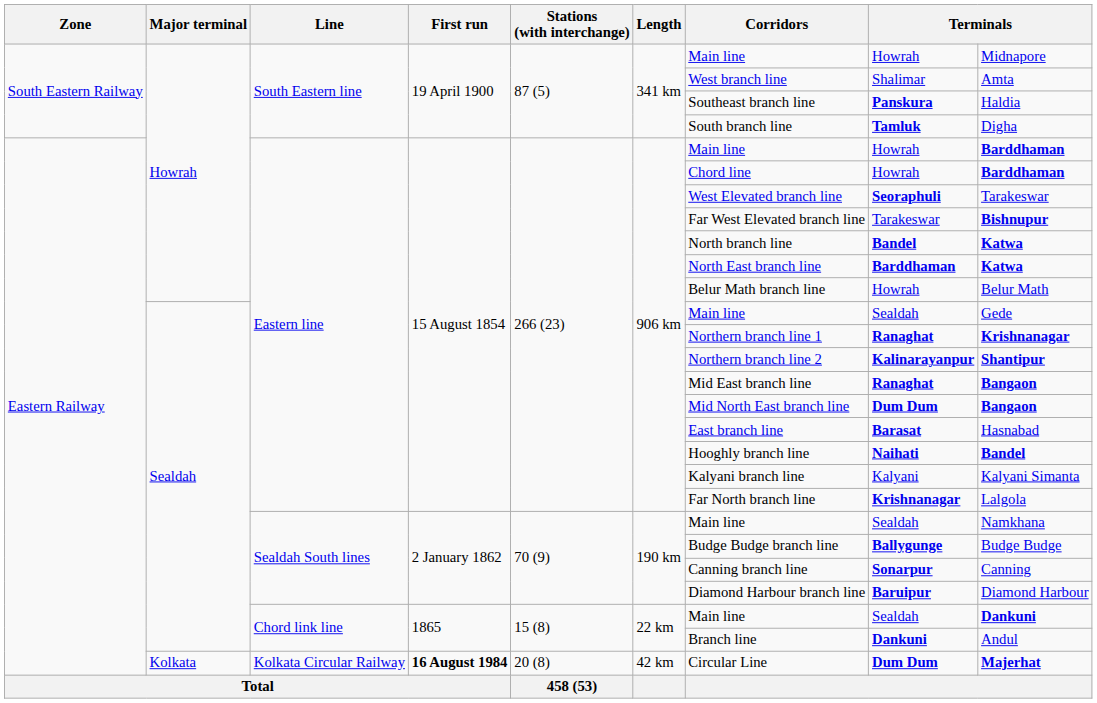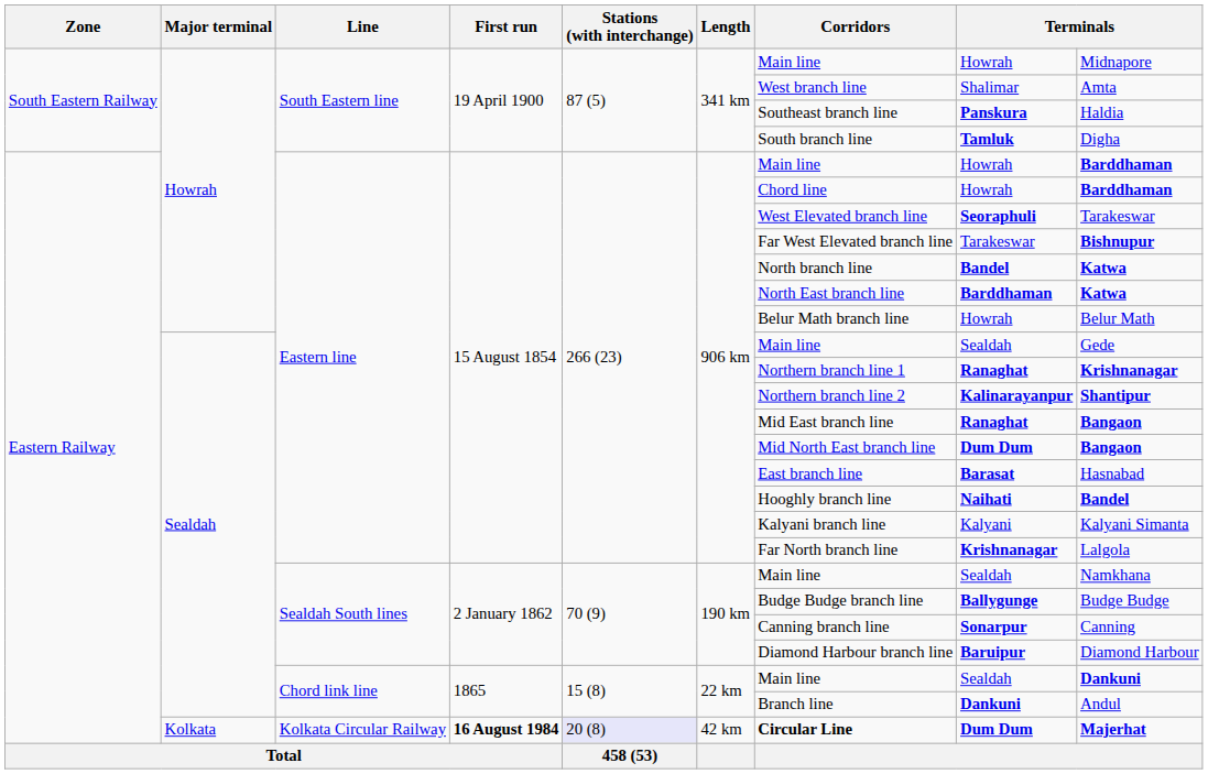Kolkata Circular Railway | Stations (with interchange): no background -> lavender background
Kolkata Circular Railway | Corridors: normal -> bold
